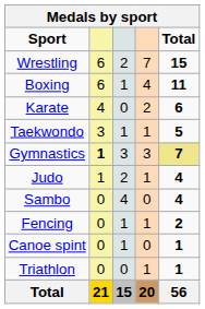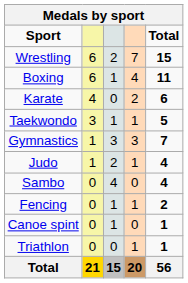Gymnastics | column 2: bold -> normal
Gymnastics | Total: khaki background -> no background
